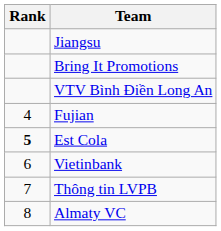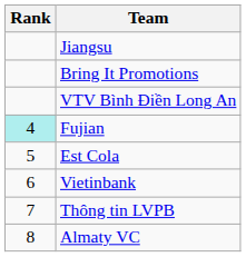Fujian | Rank: no background -> paleturquoise background
Est Cola | Rank: bold -> normal
